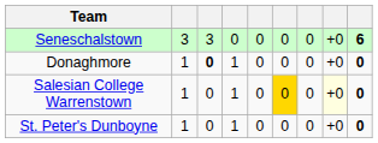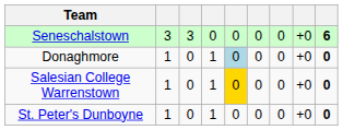Donaghmore | column 3: bold -> normal
Donaghmore | column 5: no background -> lightblue background
Salesian College Warrenstown | column 5: no background -> gold background
Salesian College Warrenstown | column 6: gold background -> no background
Salesian College Warrenstown | column 8: lightyellow background -> no background
